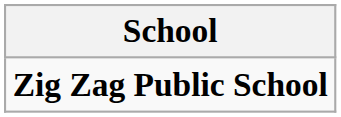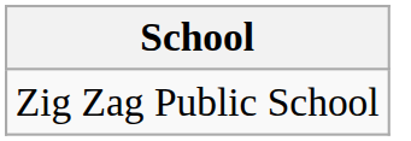row 2 | column 1: bold -> normal
